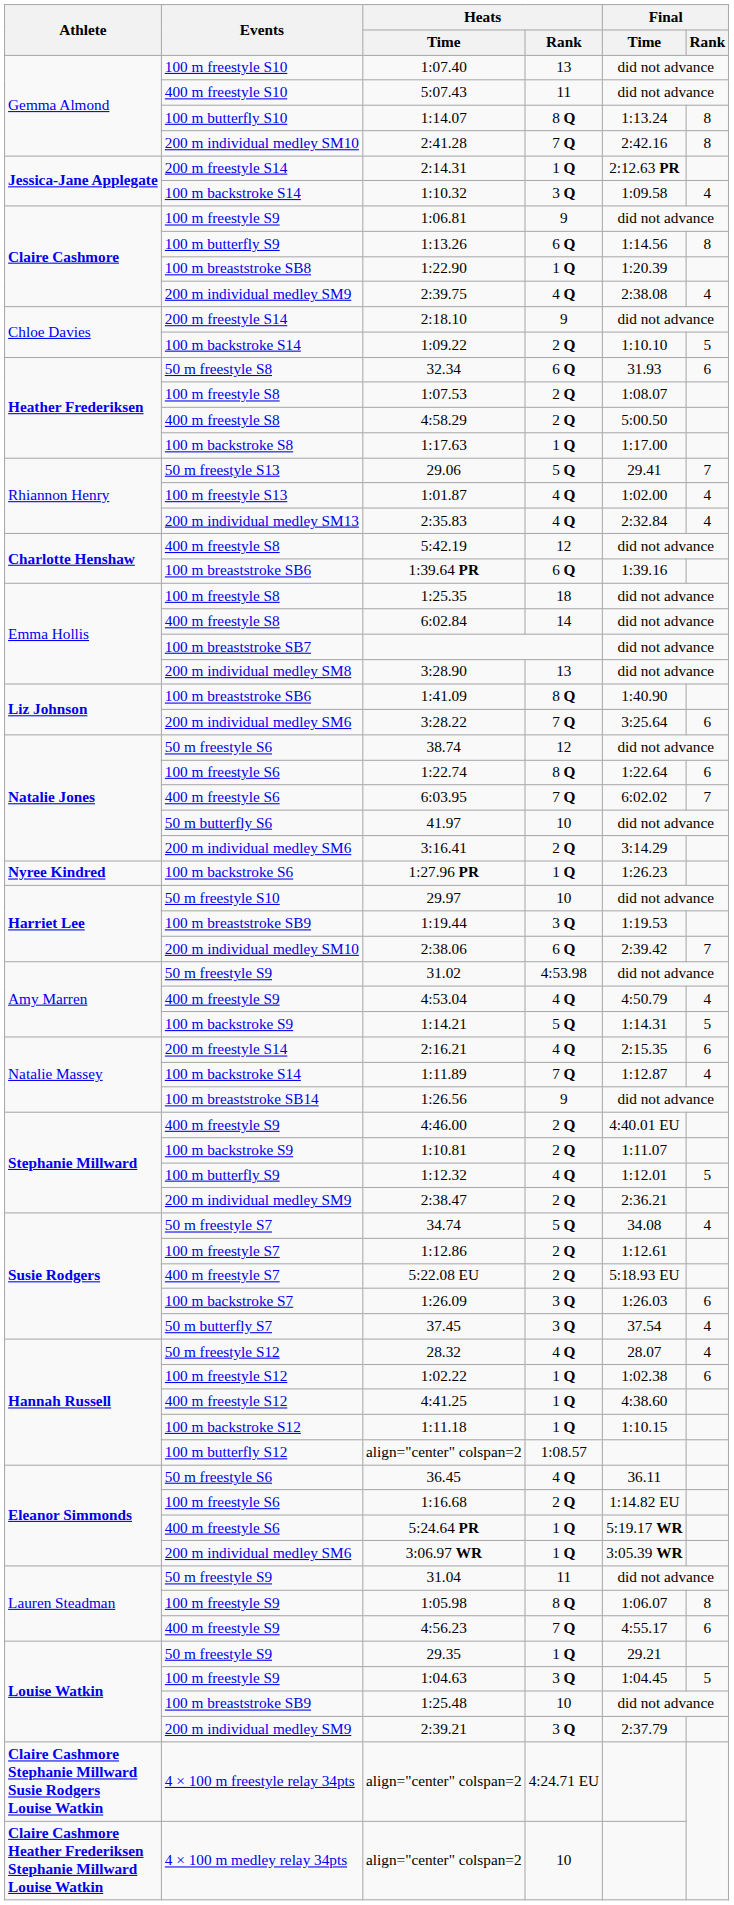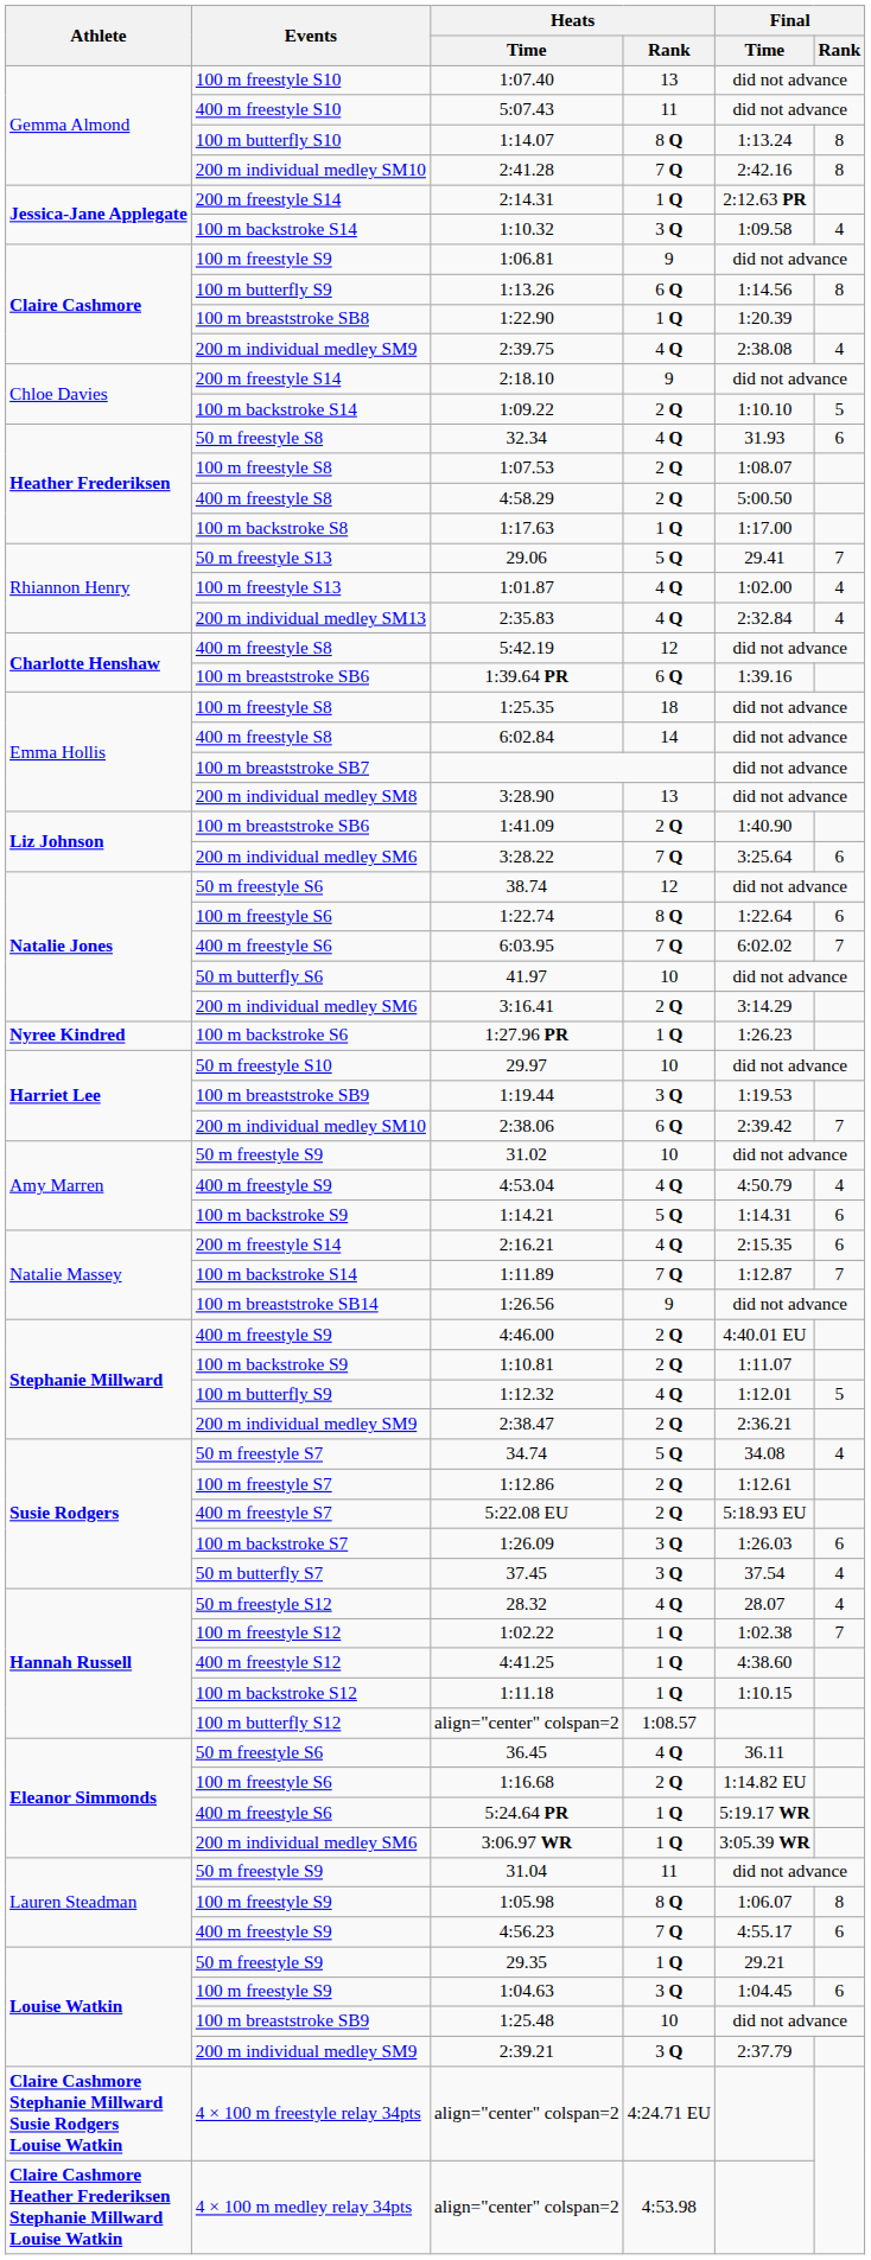32.34 | Heats / Rank: 6 Q -> 4 Q
1:41.09 | Heats / Rank: 8 Q -> 2 Q
31.02 | Heats / Rank: 4:53.98 -> 10
1:14.21 | Final / Rank: 5 -> 6
1:11.89 | Final / Rank: 4 -> 7
1:02.22 | Final / Rank: 6 -> 7
1:04.63 | Final / Rank: 5 -> 6
4 × 100 m medley relay 34pts / align="center" colspan=2 | Heats / Rank: 10 -> 4:53.98
